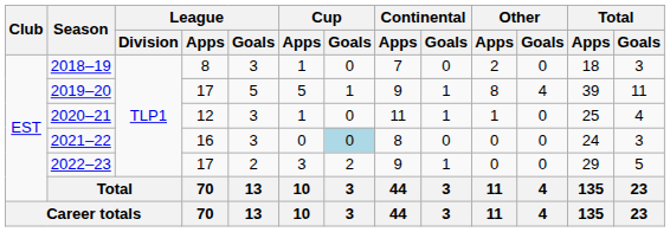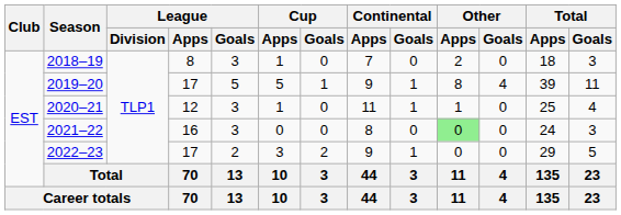2021–22 | Cup / Goals: lightblue background -> no background
2021–22 | Other / Apps: no background -> lightgreen background
